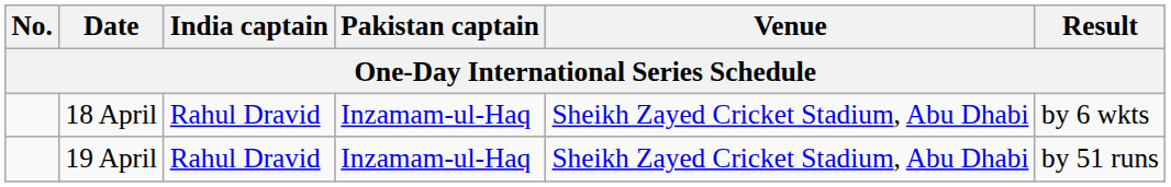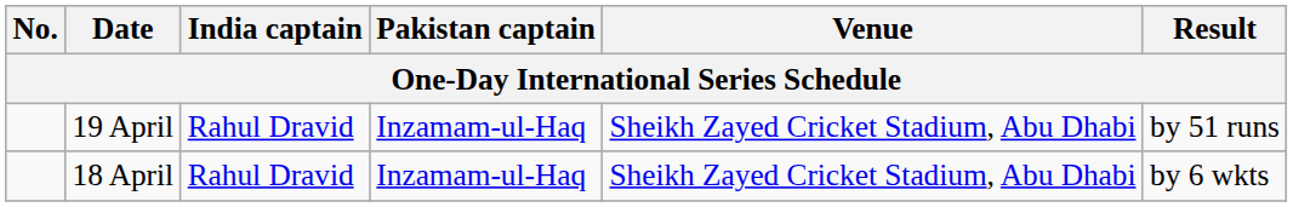rows swapped: 18 April <-> 19 April
